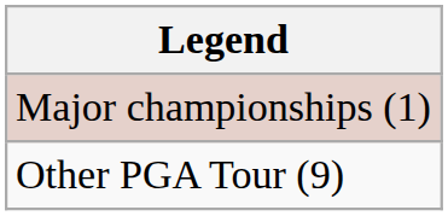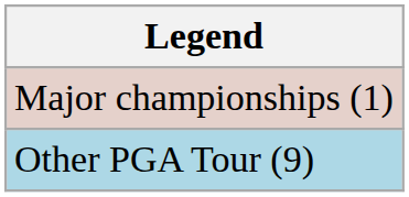row 3 | column 1: no background -> lightblue background
